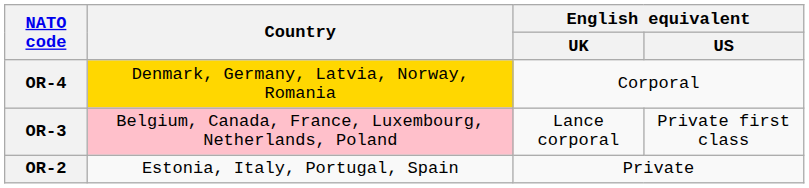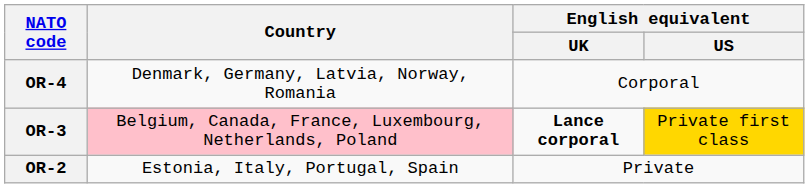OR-4 | Country: gold background -> no background
OR-3 | English equivalent / UK: normal -> bold
OR-3 | English equivalent / US: no background -> gold background
